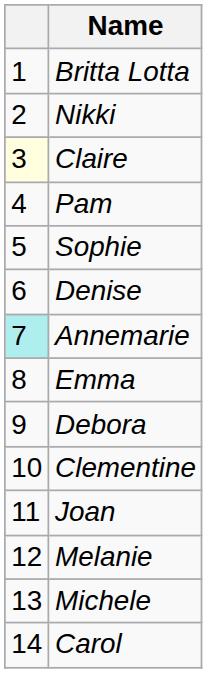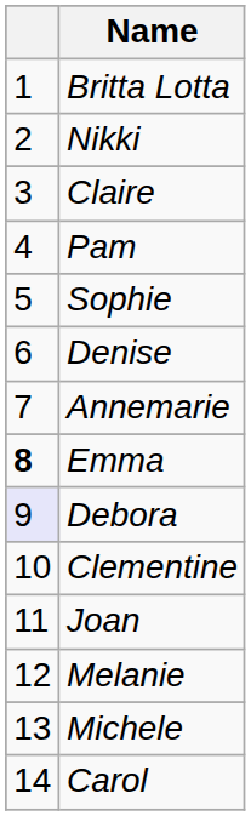Claire | column 1: lightyellow background -> no background
Annemarie | column 1: paleturquoise background -> no background
Emma | column 1: normal -> bold
Debora | column 1: no background -> lavender background
